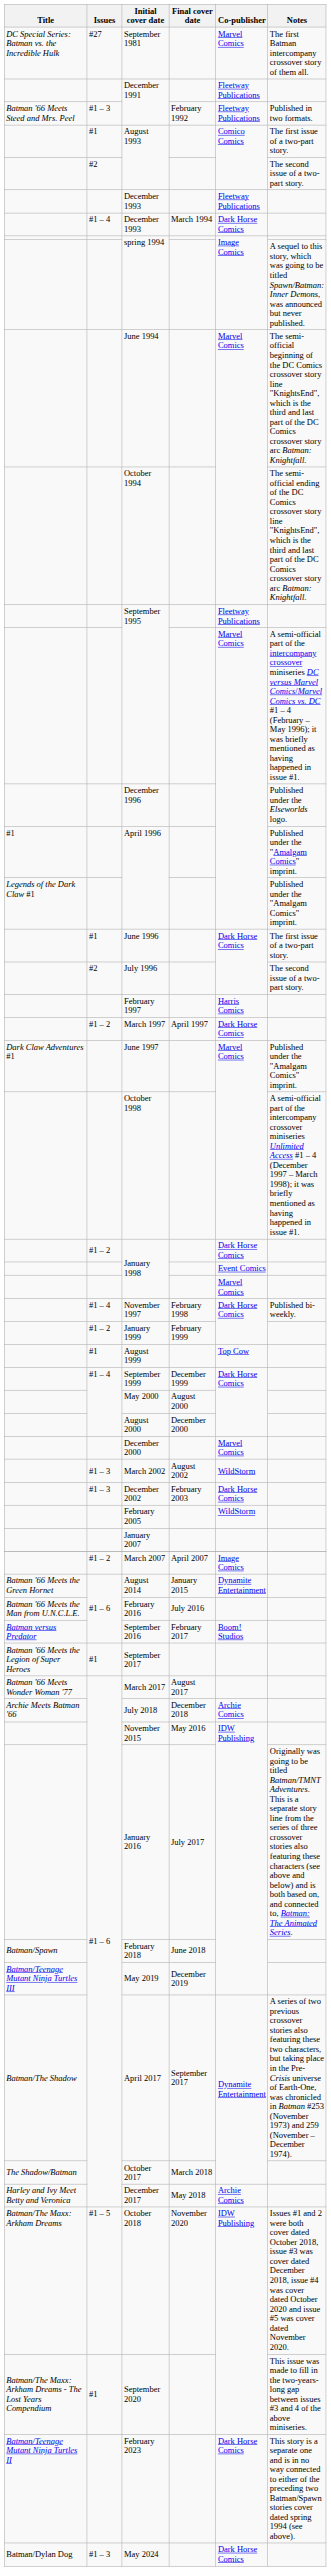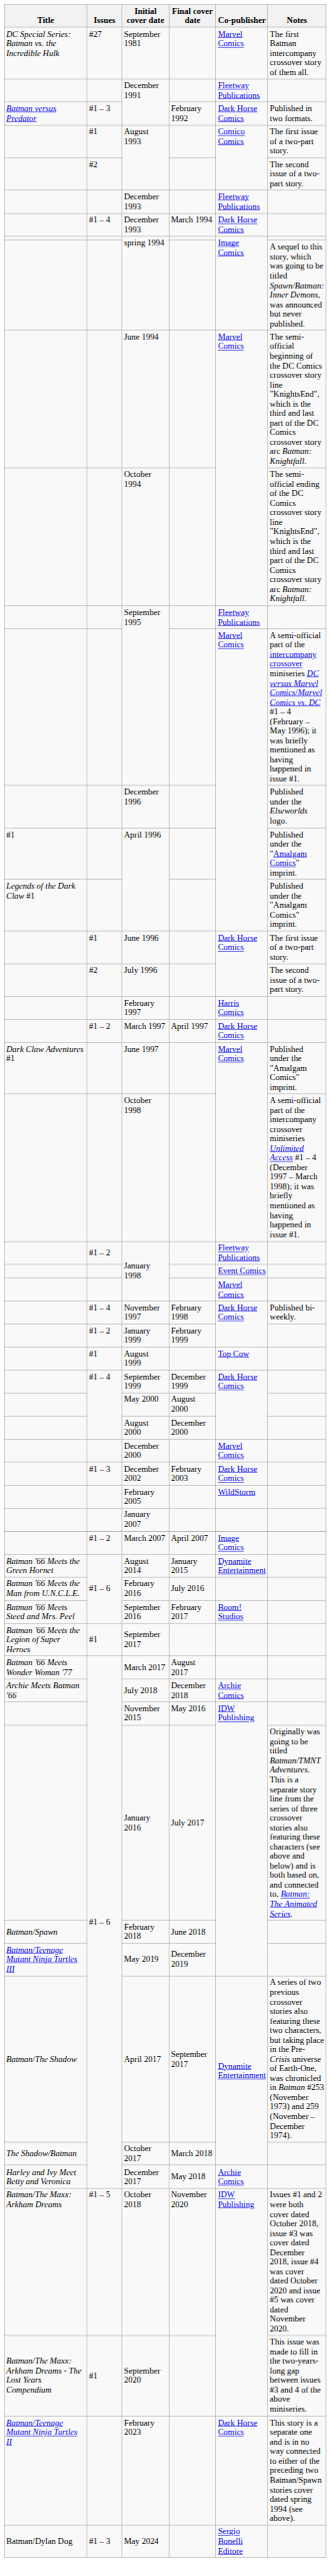#1 – 3 / December 1991 | Title: Batman '66 Meets Steed and Mrs. Peel -> Batman versus Predator
#1 – 3 / December 1991 | Co-publisher: Fleetway Publications -> Dark Horse Comics
#1 – 2 / January 1998 | Co-publisher: Dark Horse Comics -> Fleetway Publications
- row: #1 – 3 | March 2002 | August 2002 | WildStorm
September 2016 | Title: Batman versus Predator -> Batman '66 Meets Steed and Mrs. Peel
May 2024 | Co-publisher: Dark Horse Comics -> Sergio Bonelli Editore
